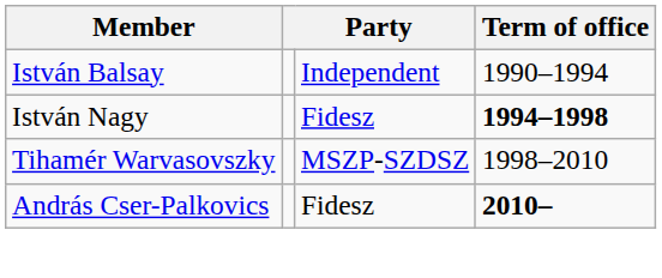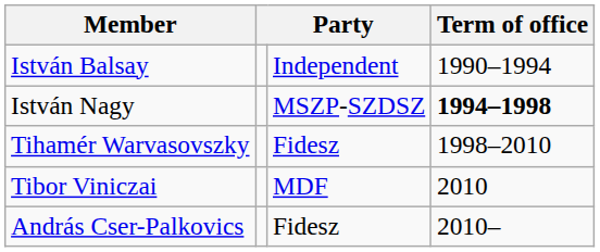István Nagy | column 3: Fidesz -> MSZP-SZDSZ
Tihamér Warvasovszky | column 3: MSZP-SZDSZ -> Fidesz
+ row: Tibor Viniczai | MDF | 2010
András Cser-Palkovics | Term of office: bold -> normal
